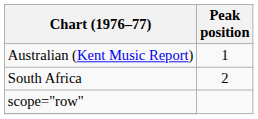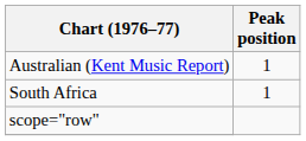South Africa | Peak position: 2 -> 1
